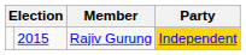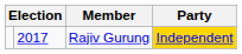Rajiv Gurung | column 2: 2015 -> 2017
